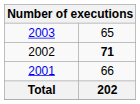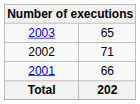2002 | column 2: bold -> normal
